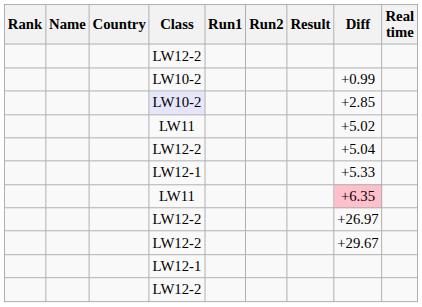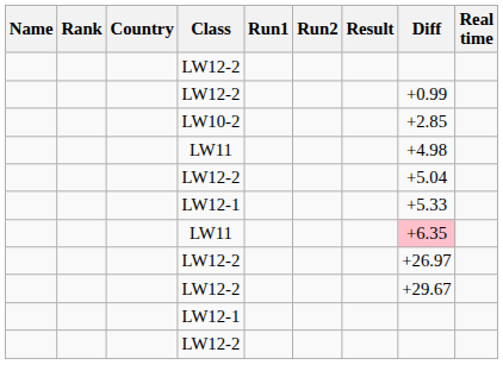columns swapped: Rank <-> Name
row 3 | Class: LW10-2 -> LW12-2
row 4 | Class: lavender background -> no background
row 5 | Diff: +5.02 -> +4.98
